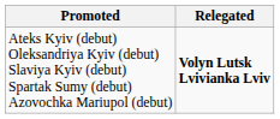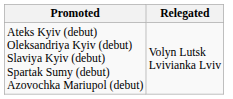row 2 | Relegated: bold -> normal
